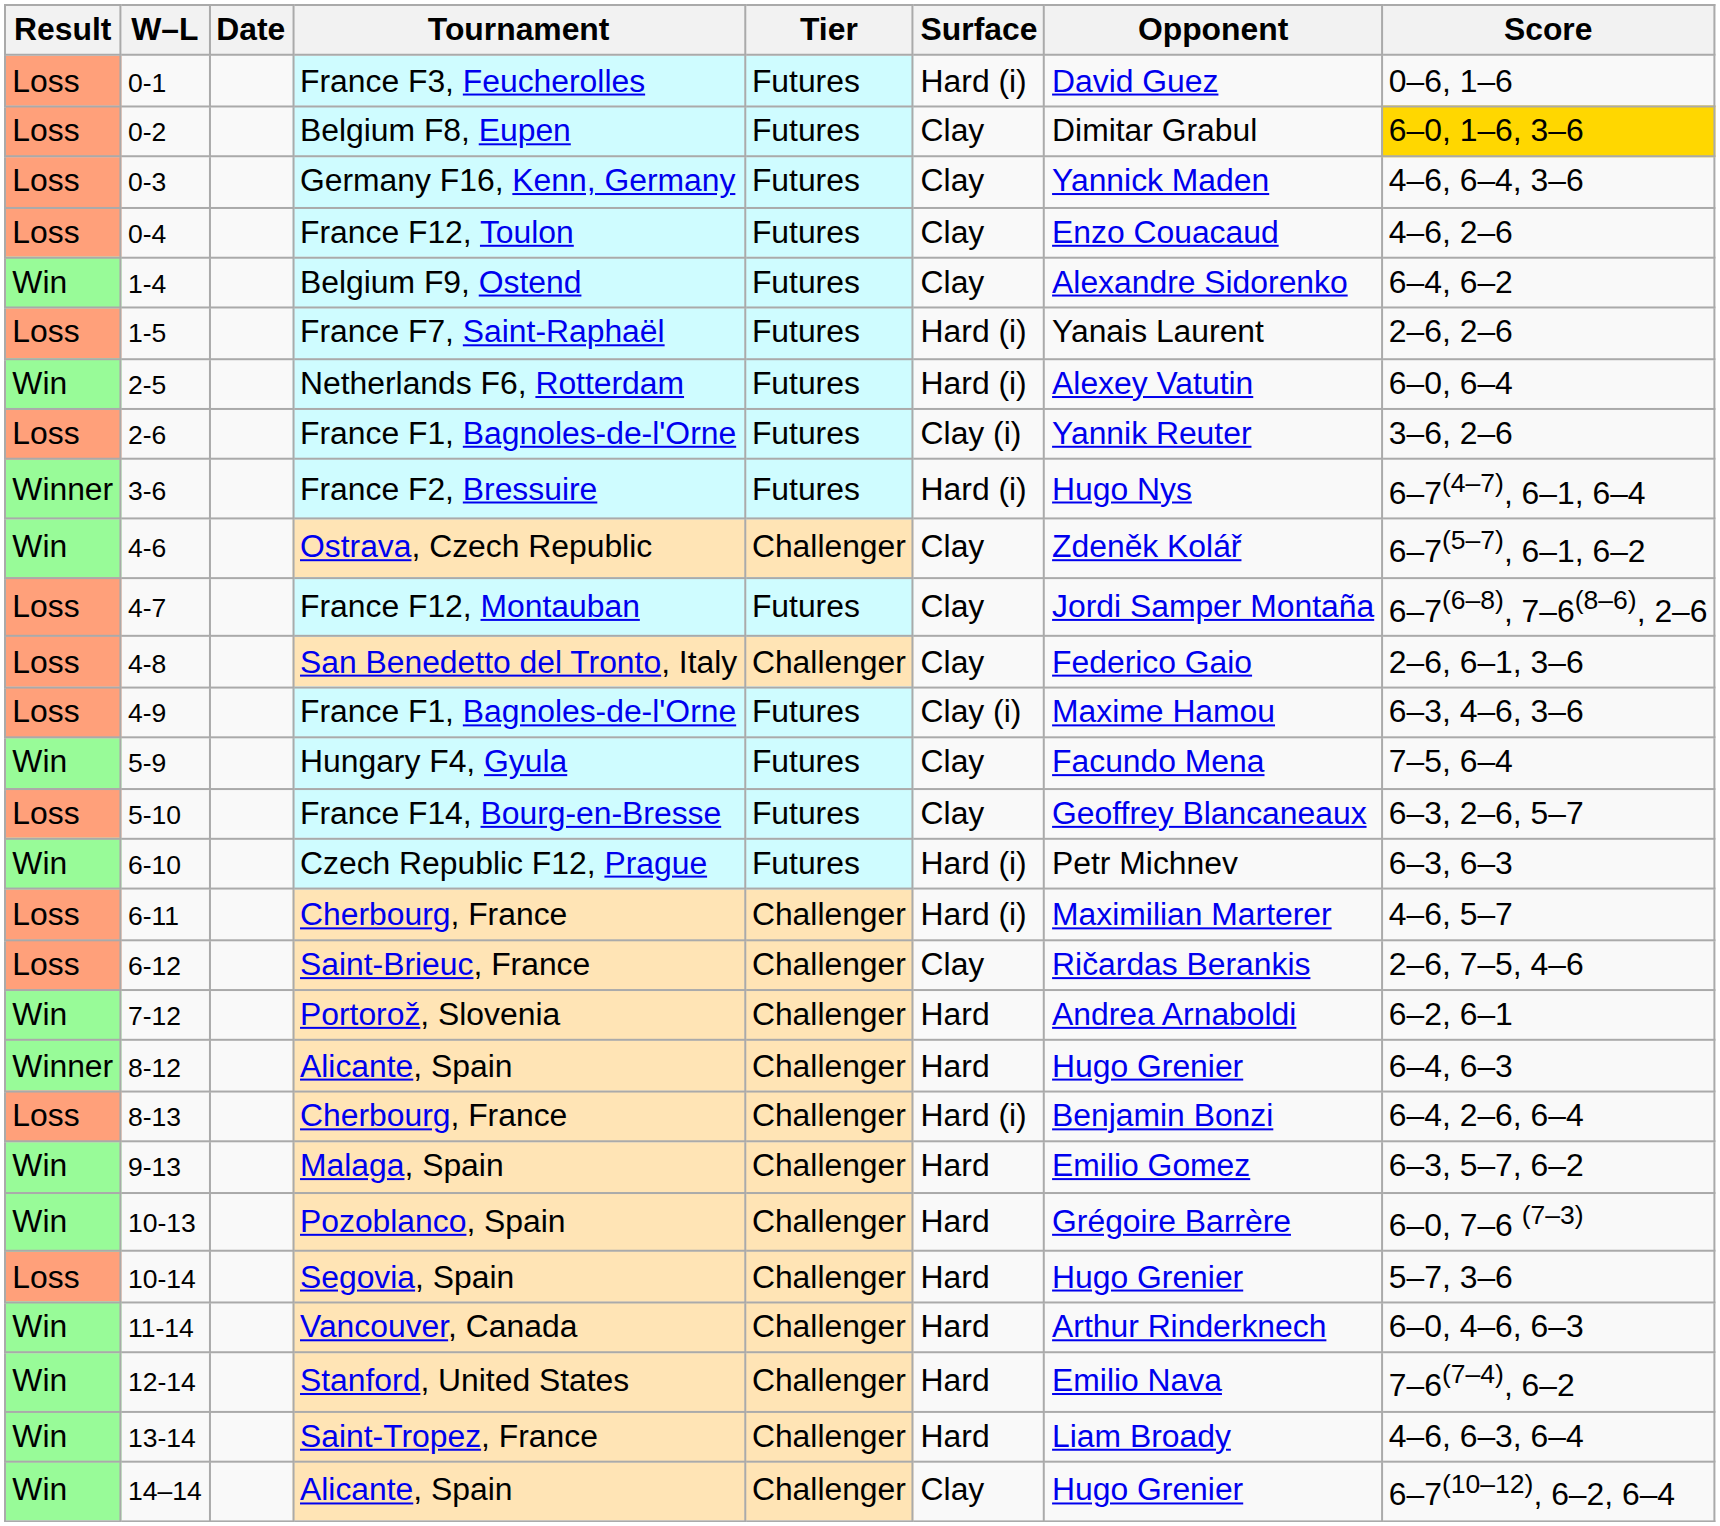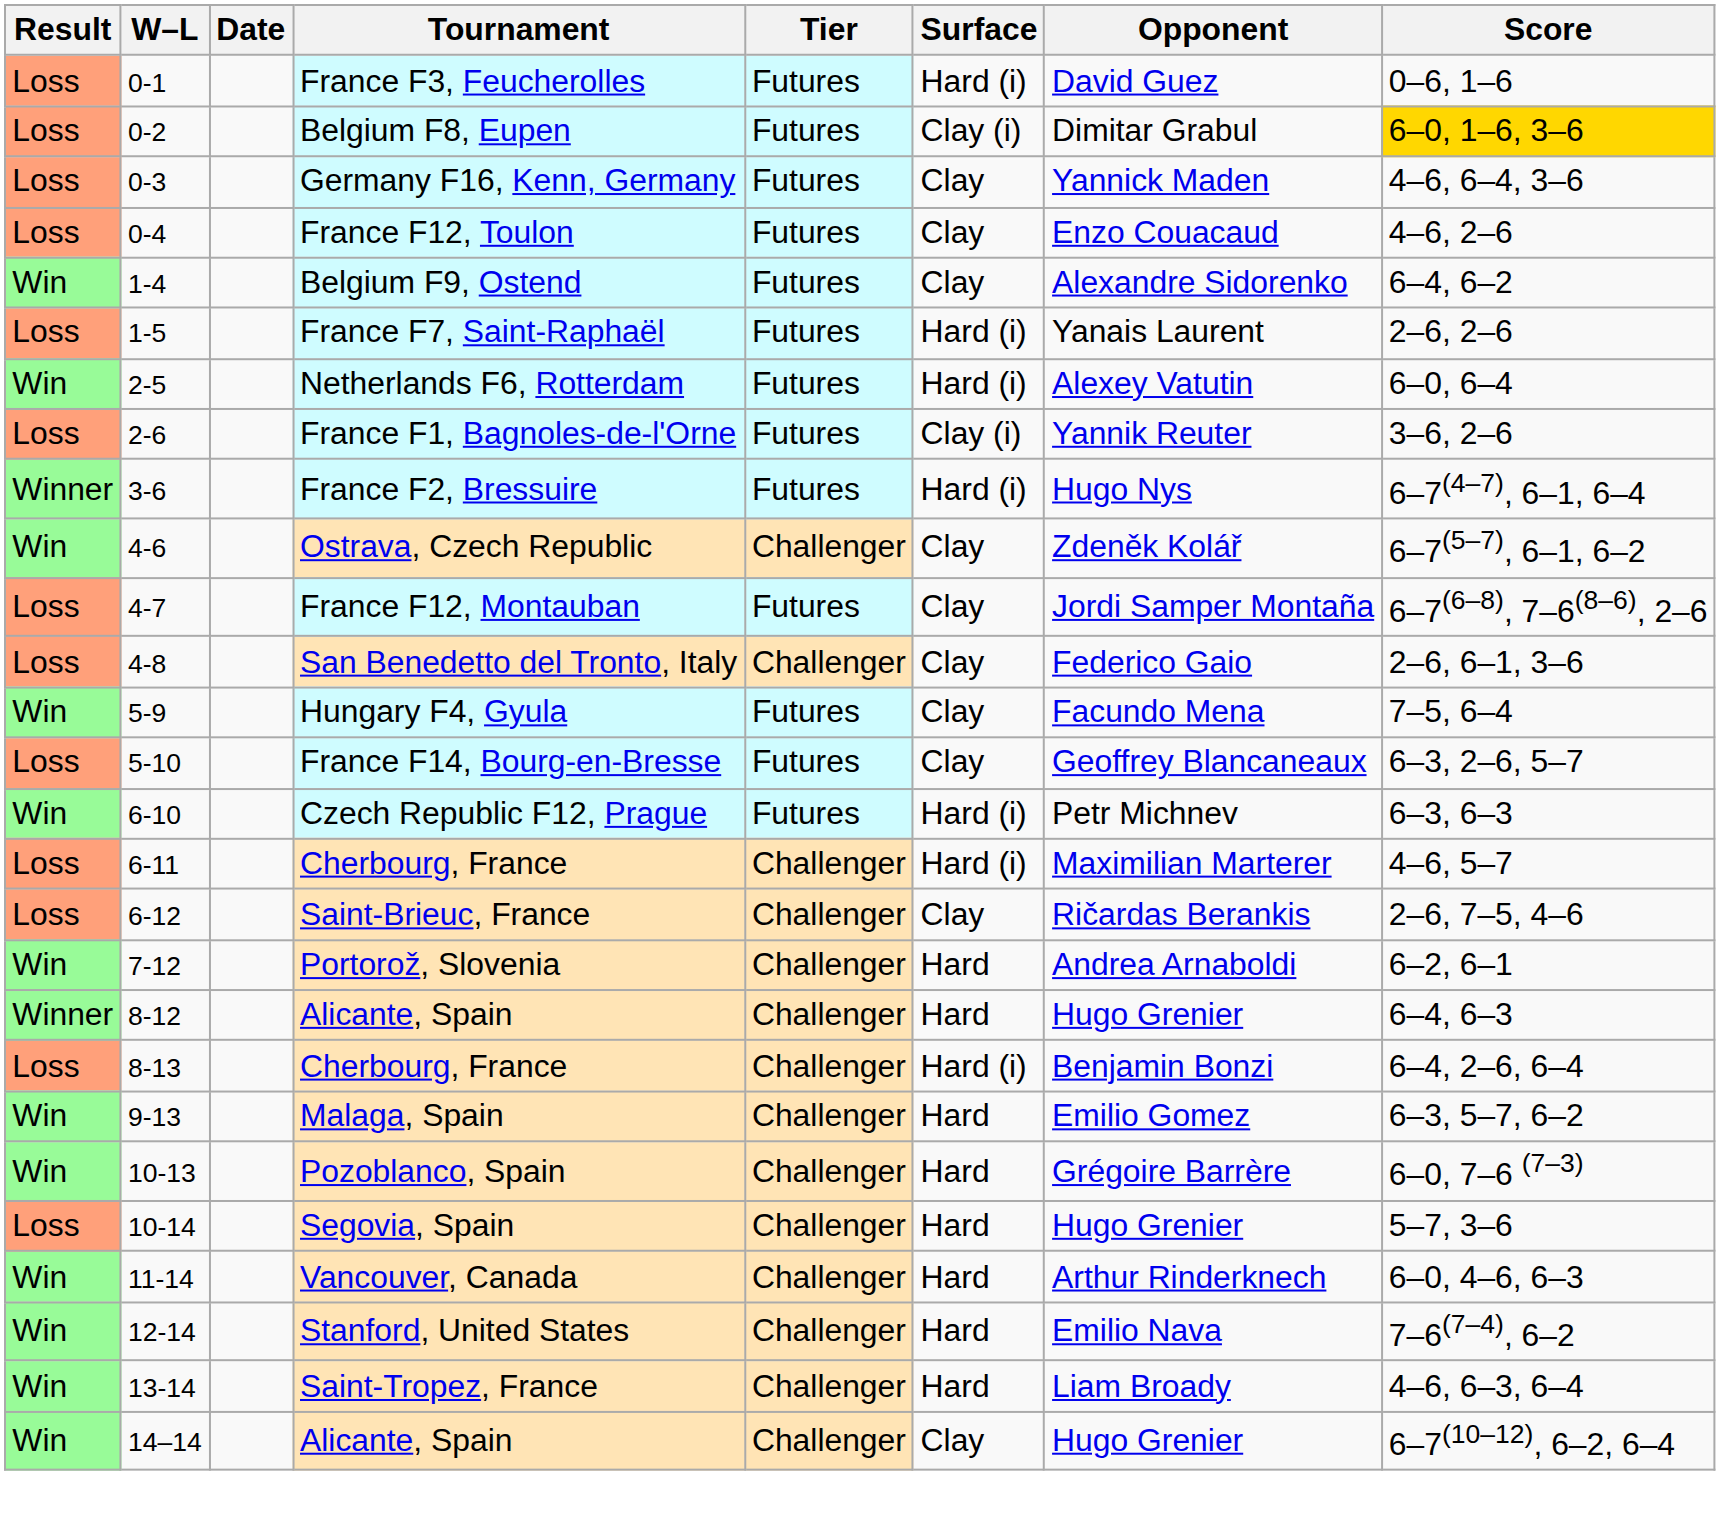0-2 | Surface: Clay -> Clay (i)
- row: Loss | 4-9 | France F1, Bagnoles-de-l'Orne | Futures | Clay (i) | Maxime Hamou | 6–3, 4–6, 3–6
